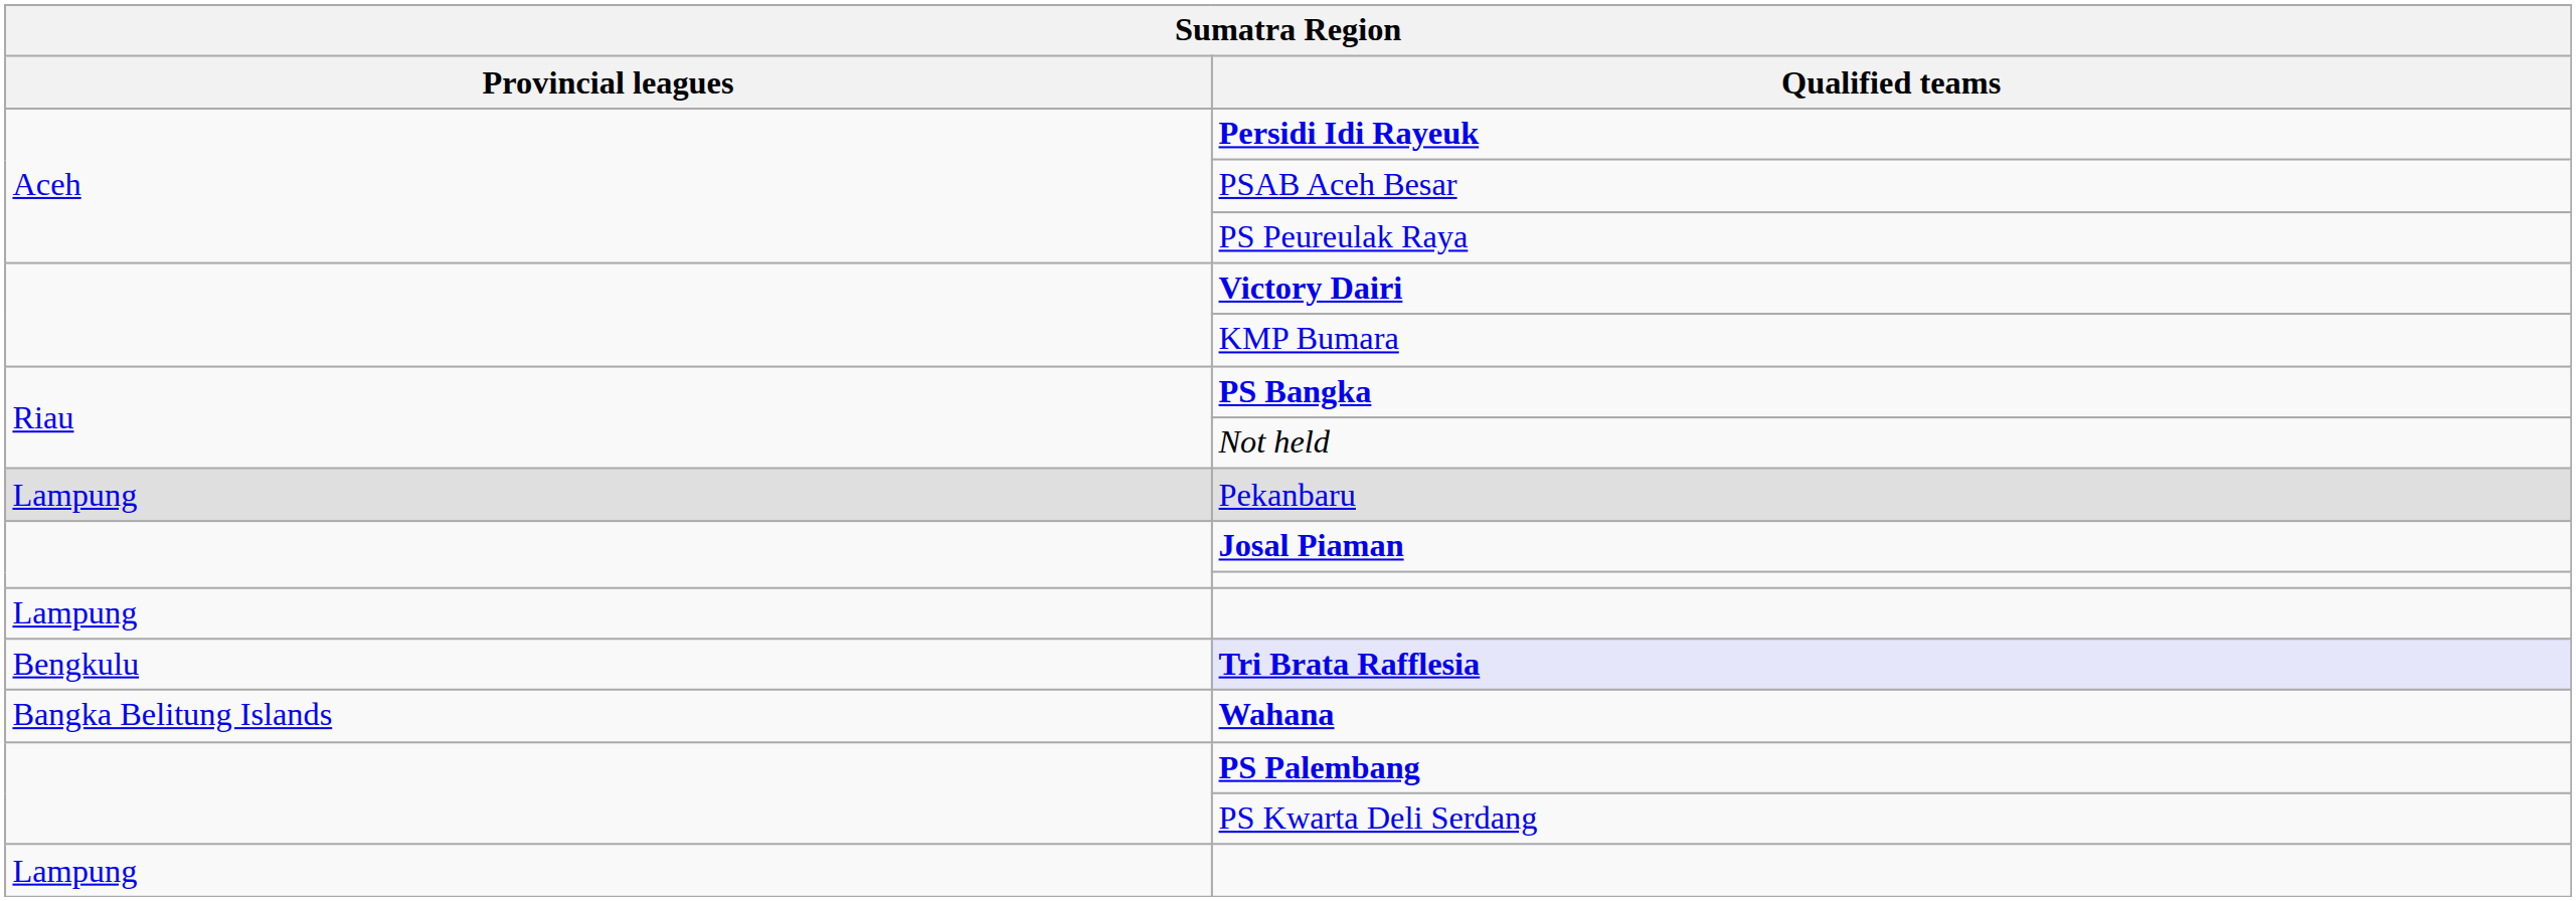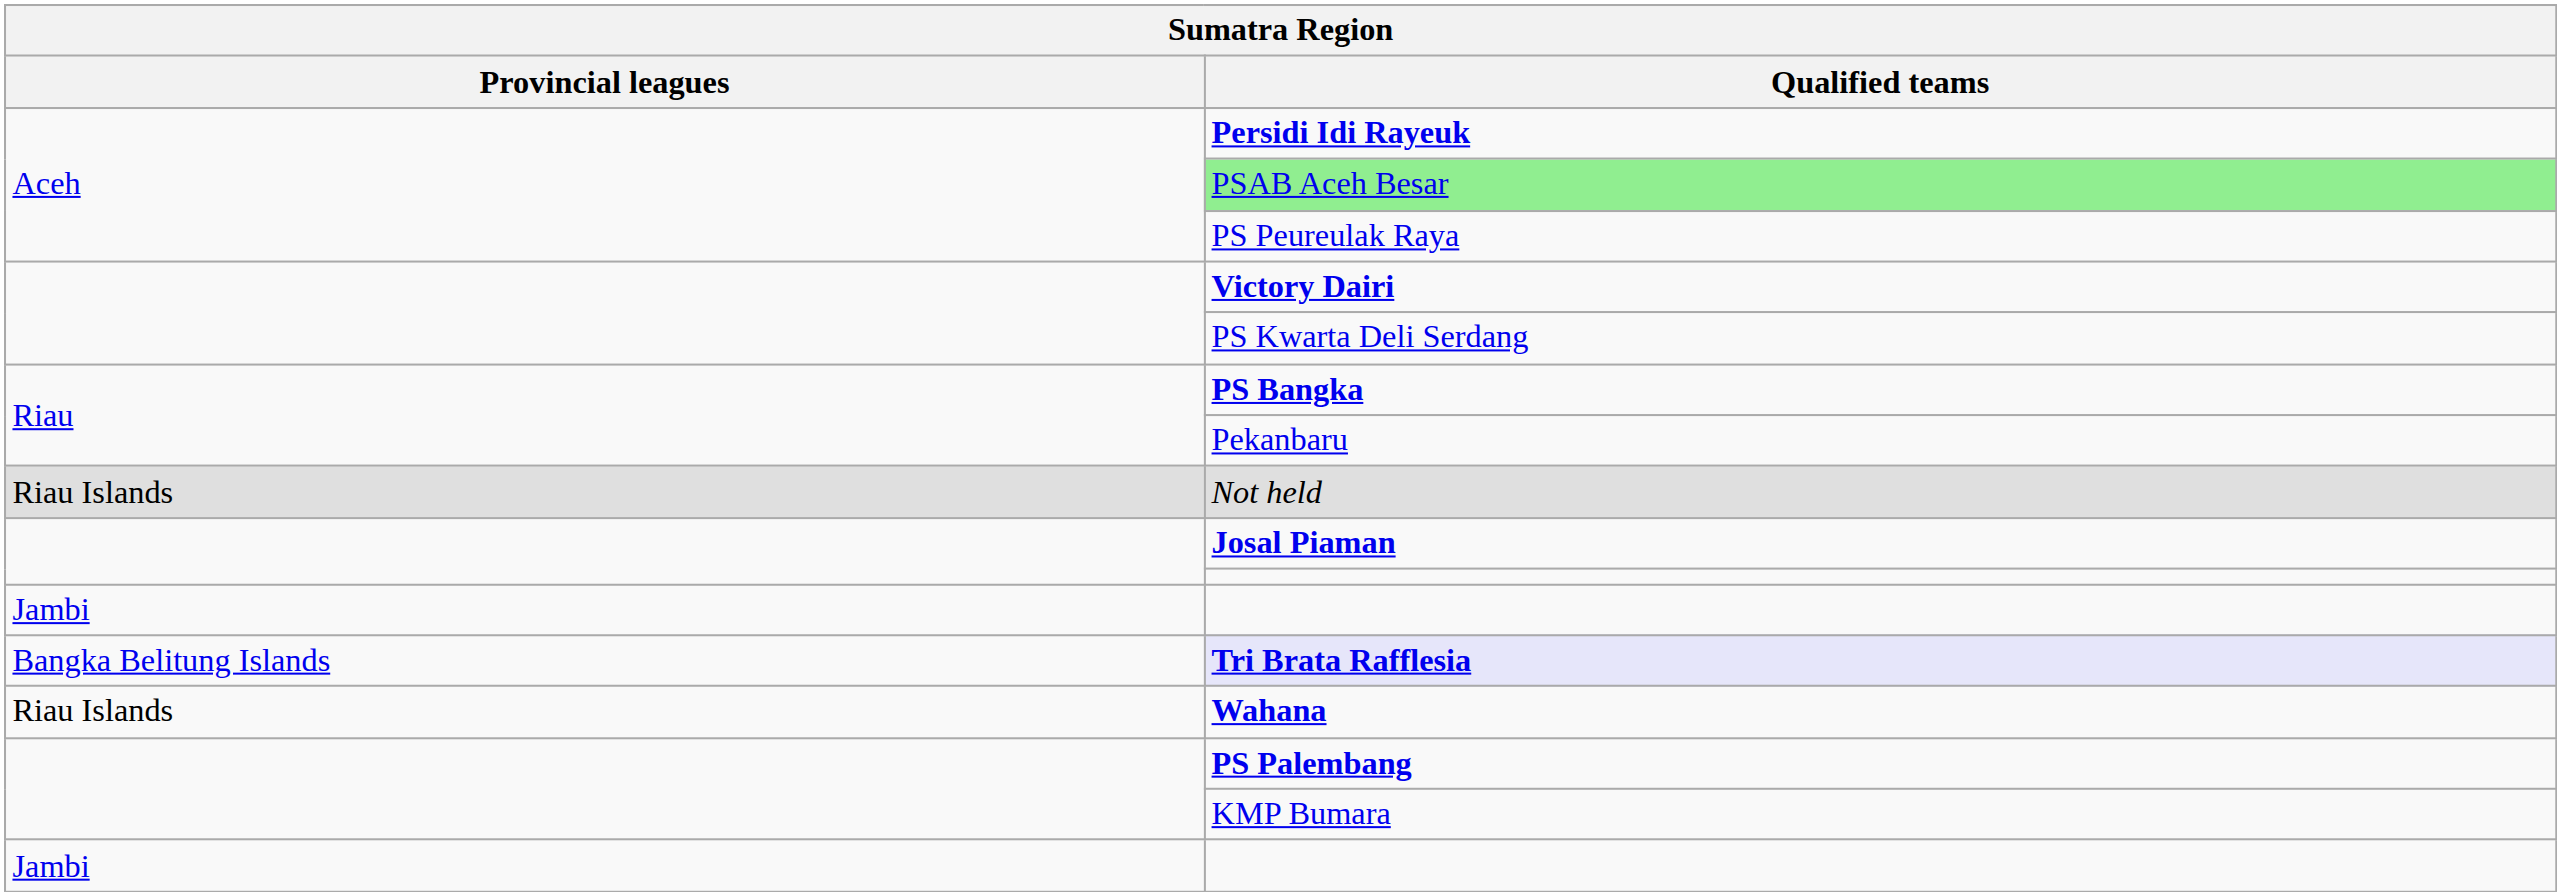row 4 | Qualified teams: no background -> lightgreen background
row 7 | Qualified teams: KMP Bumara -> PS Kwarta Deli Serdang
row 9 | Qualified teams: Not held -> Pekanbaru
row 10 | Provincial leagues: Lampung -> Riau Islands
row 10 | Qualified teams: Pekanbaru -> Not held
row 13 | Provincial leagues: Lampung -> Jambi
row 14 | Provincial leagues: Bengkulu -> Bangka Belitung Islands
row 15 | Provincial leagues: Bangka Belitung Islands -> Riau Islands
row 17 | Qualified teams: PS Kwarta Deli Serdang -> KMP Bumara
row 18 | Provincial leagues: Lampung -> Jambi
